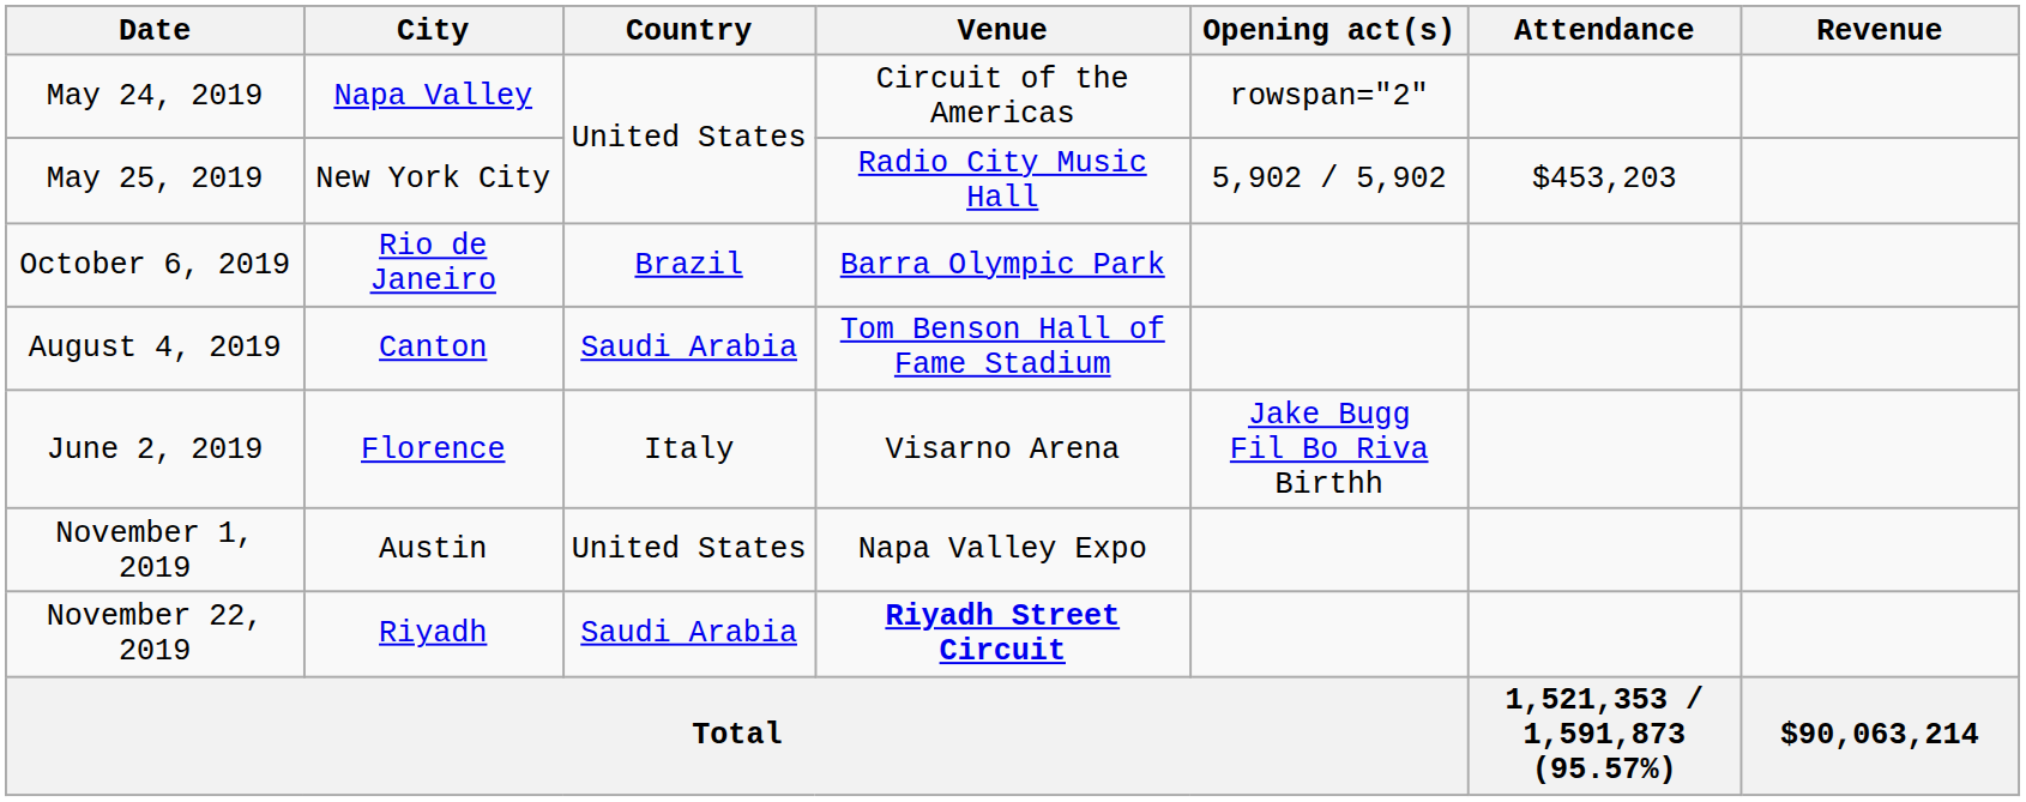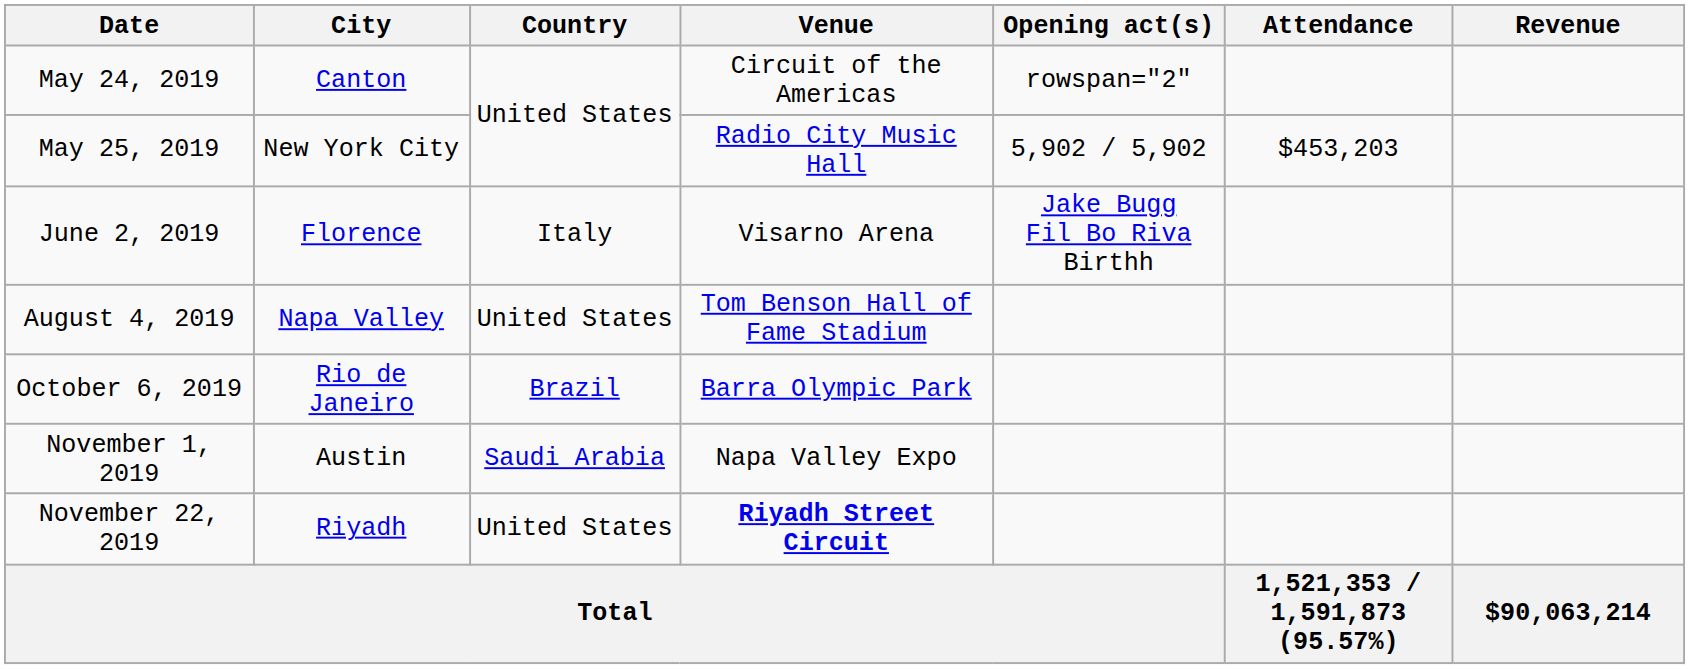May 24, 2019 | City: Napa Valley -> Canton
rows swapped: June 2, 2019 <-> October 6, 2019
August 4, 2019 | City: Canton -> Napa Valley
August 4, 2019 | Country: Saudi Arabia -> United States
November 1, 2019 | Country: United States -> Saudi Arabia
November 22, 2019 | Country: Saudi Arabia -> United States
